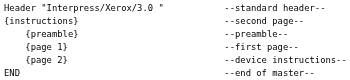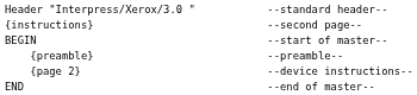+ row: BEGIN | --start of master--
- row: {page 1} | --first page--
